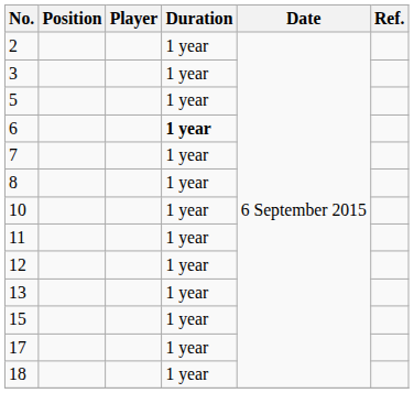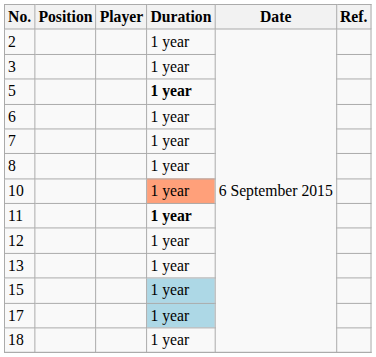5 | Duration: normal -> bold
6 | Duration: bold -> normal
10 | Duration: no background -> lightsalmon background
11 | Duration: normal -> bold
15 | Duration: no background -> lightblue background
17 | Duration: no background -> lightblue background
